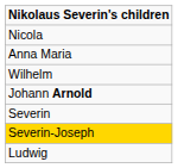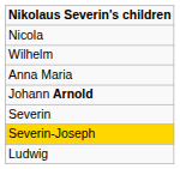row 3 | column 1: Anna Maria -> Wilhelm
row 4 | column 1: Wilhelm -> Anna Maria
